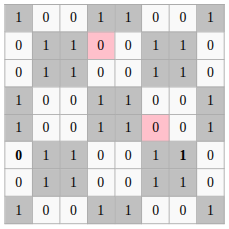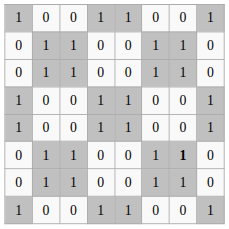row 2 | column 4: pink background -> no background
row 5 | column 6: pink background -> no background
row 6 | column 1: bold -> normal
